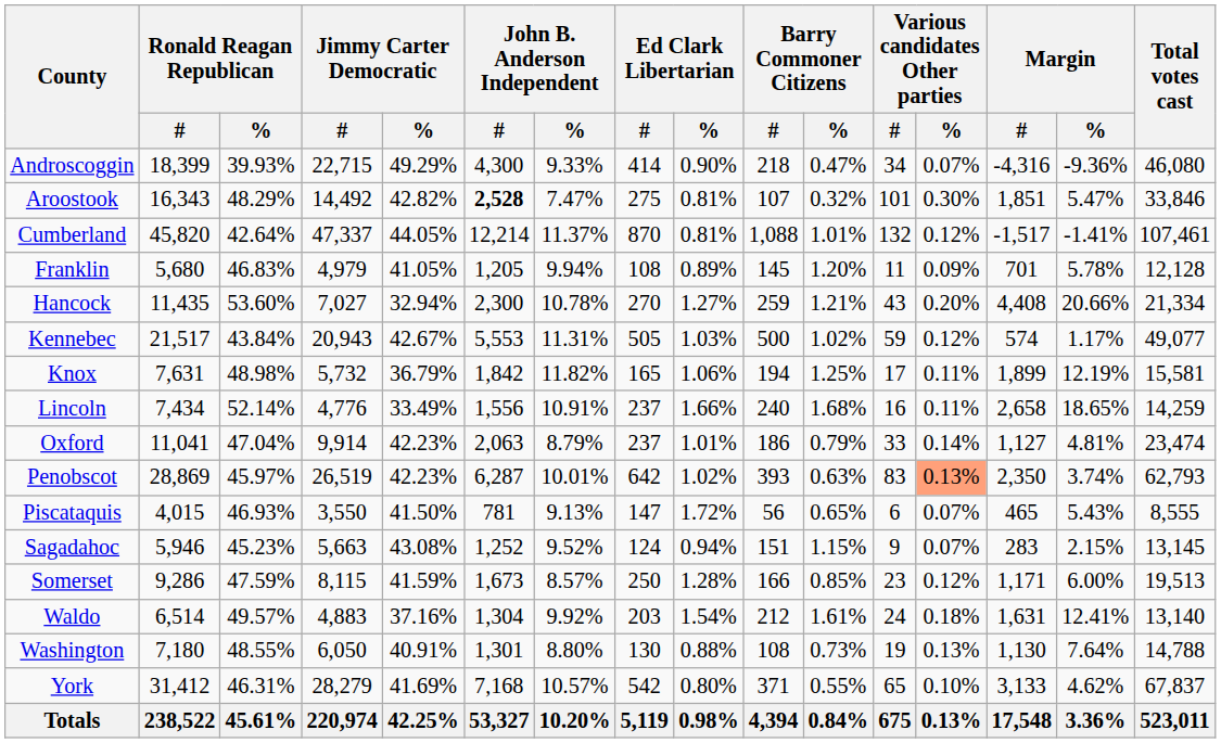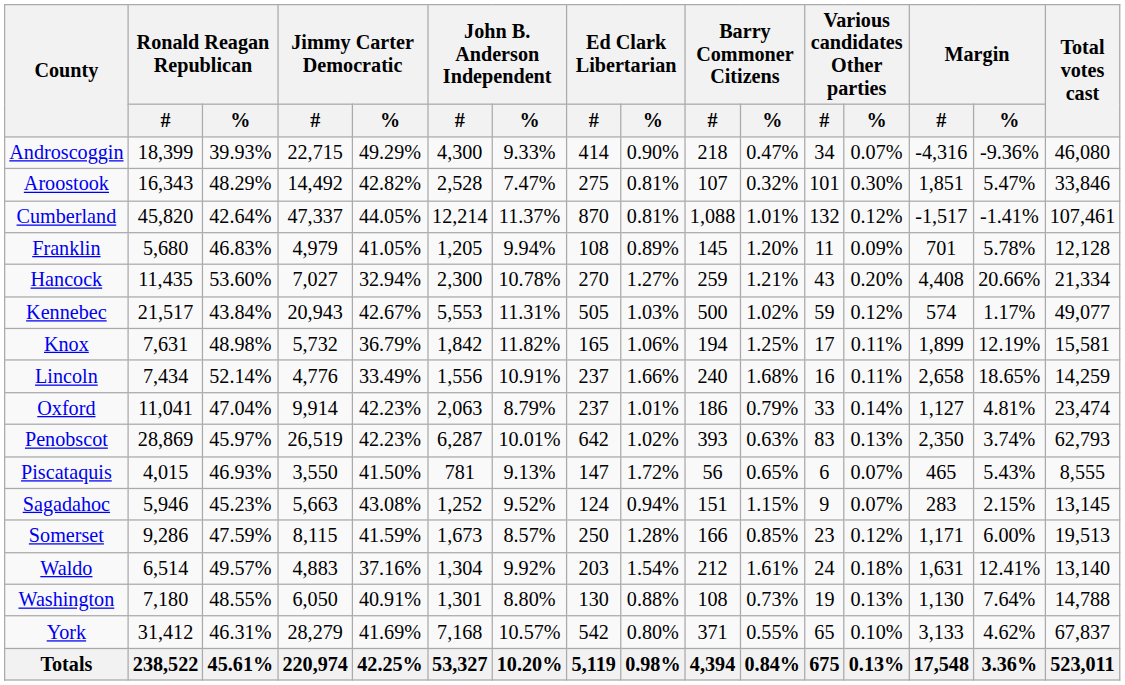Aroostook | John B. Anderson Independent / #: bold -> normal
Penobscot | Various candidates Other parties / %: lightsalmon background -> no background
